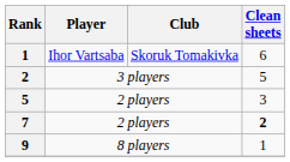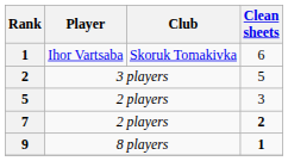9 | Clean sheets: normal -> bold
